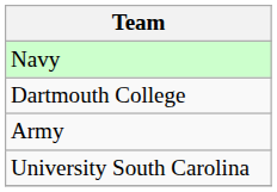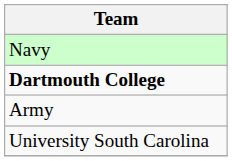row 3 | column 1: normal -> bold
